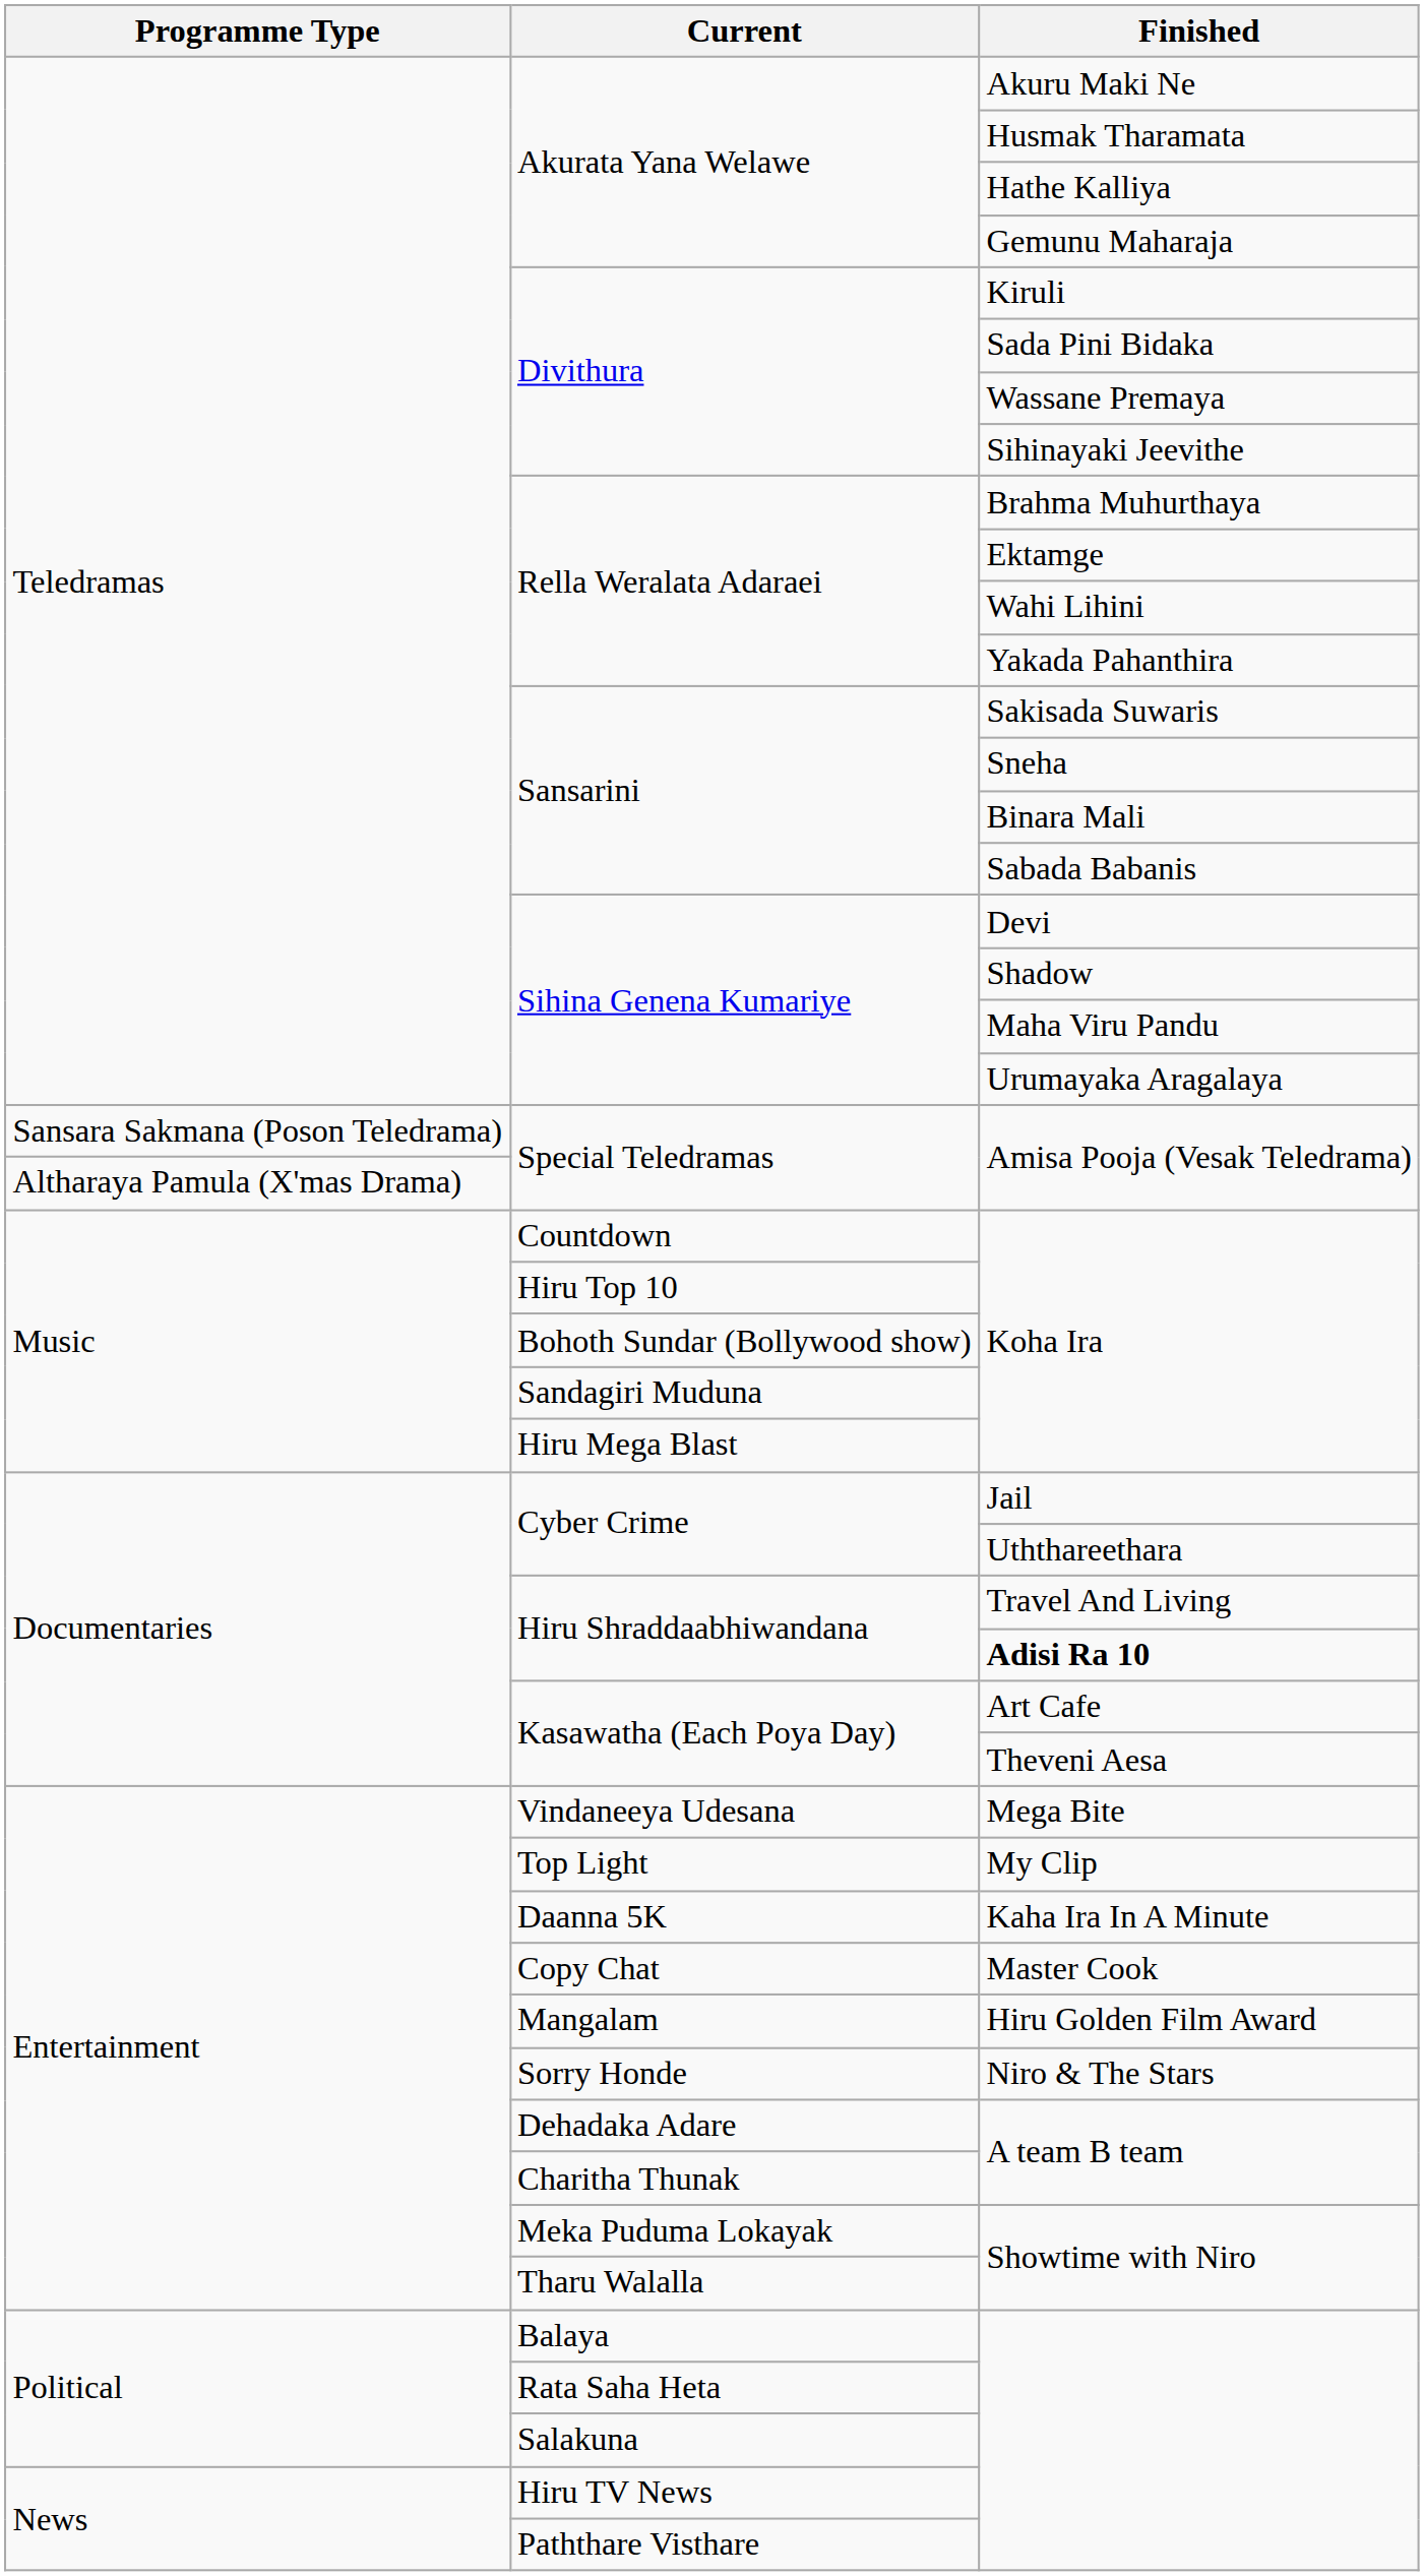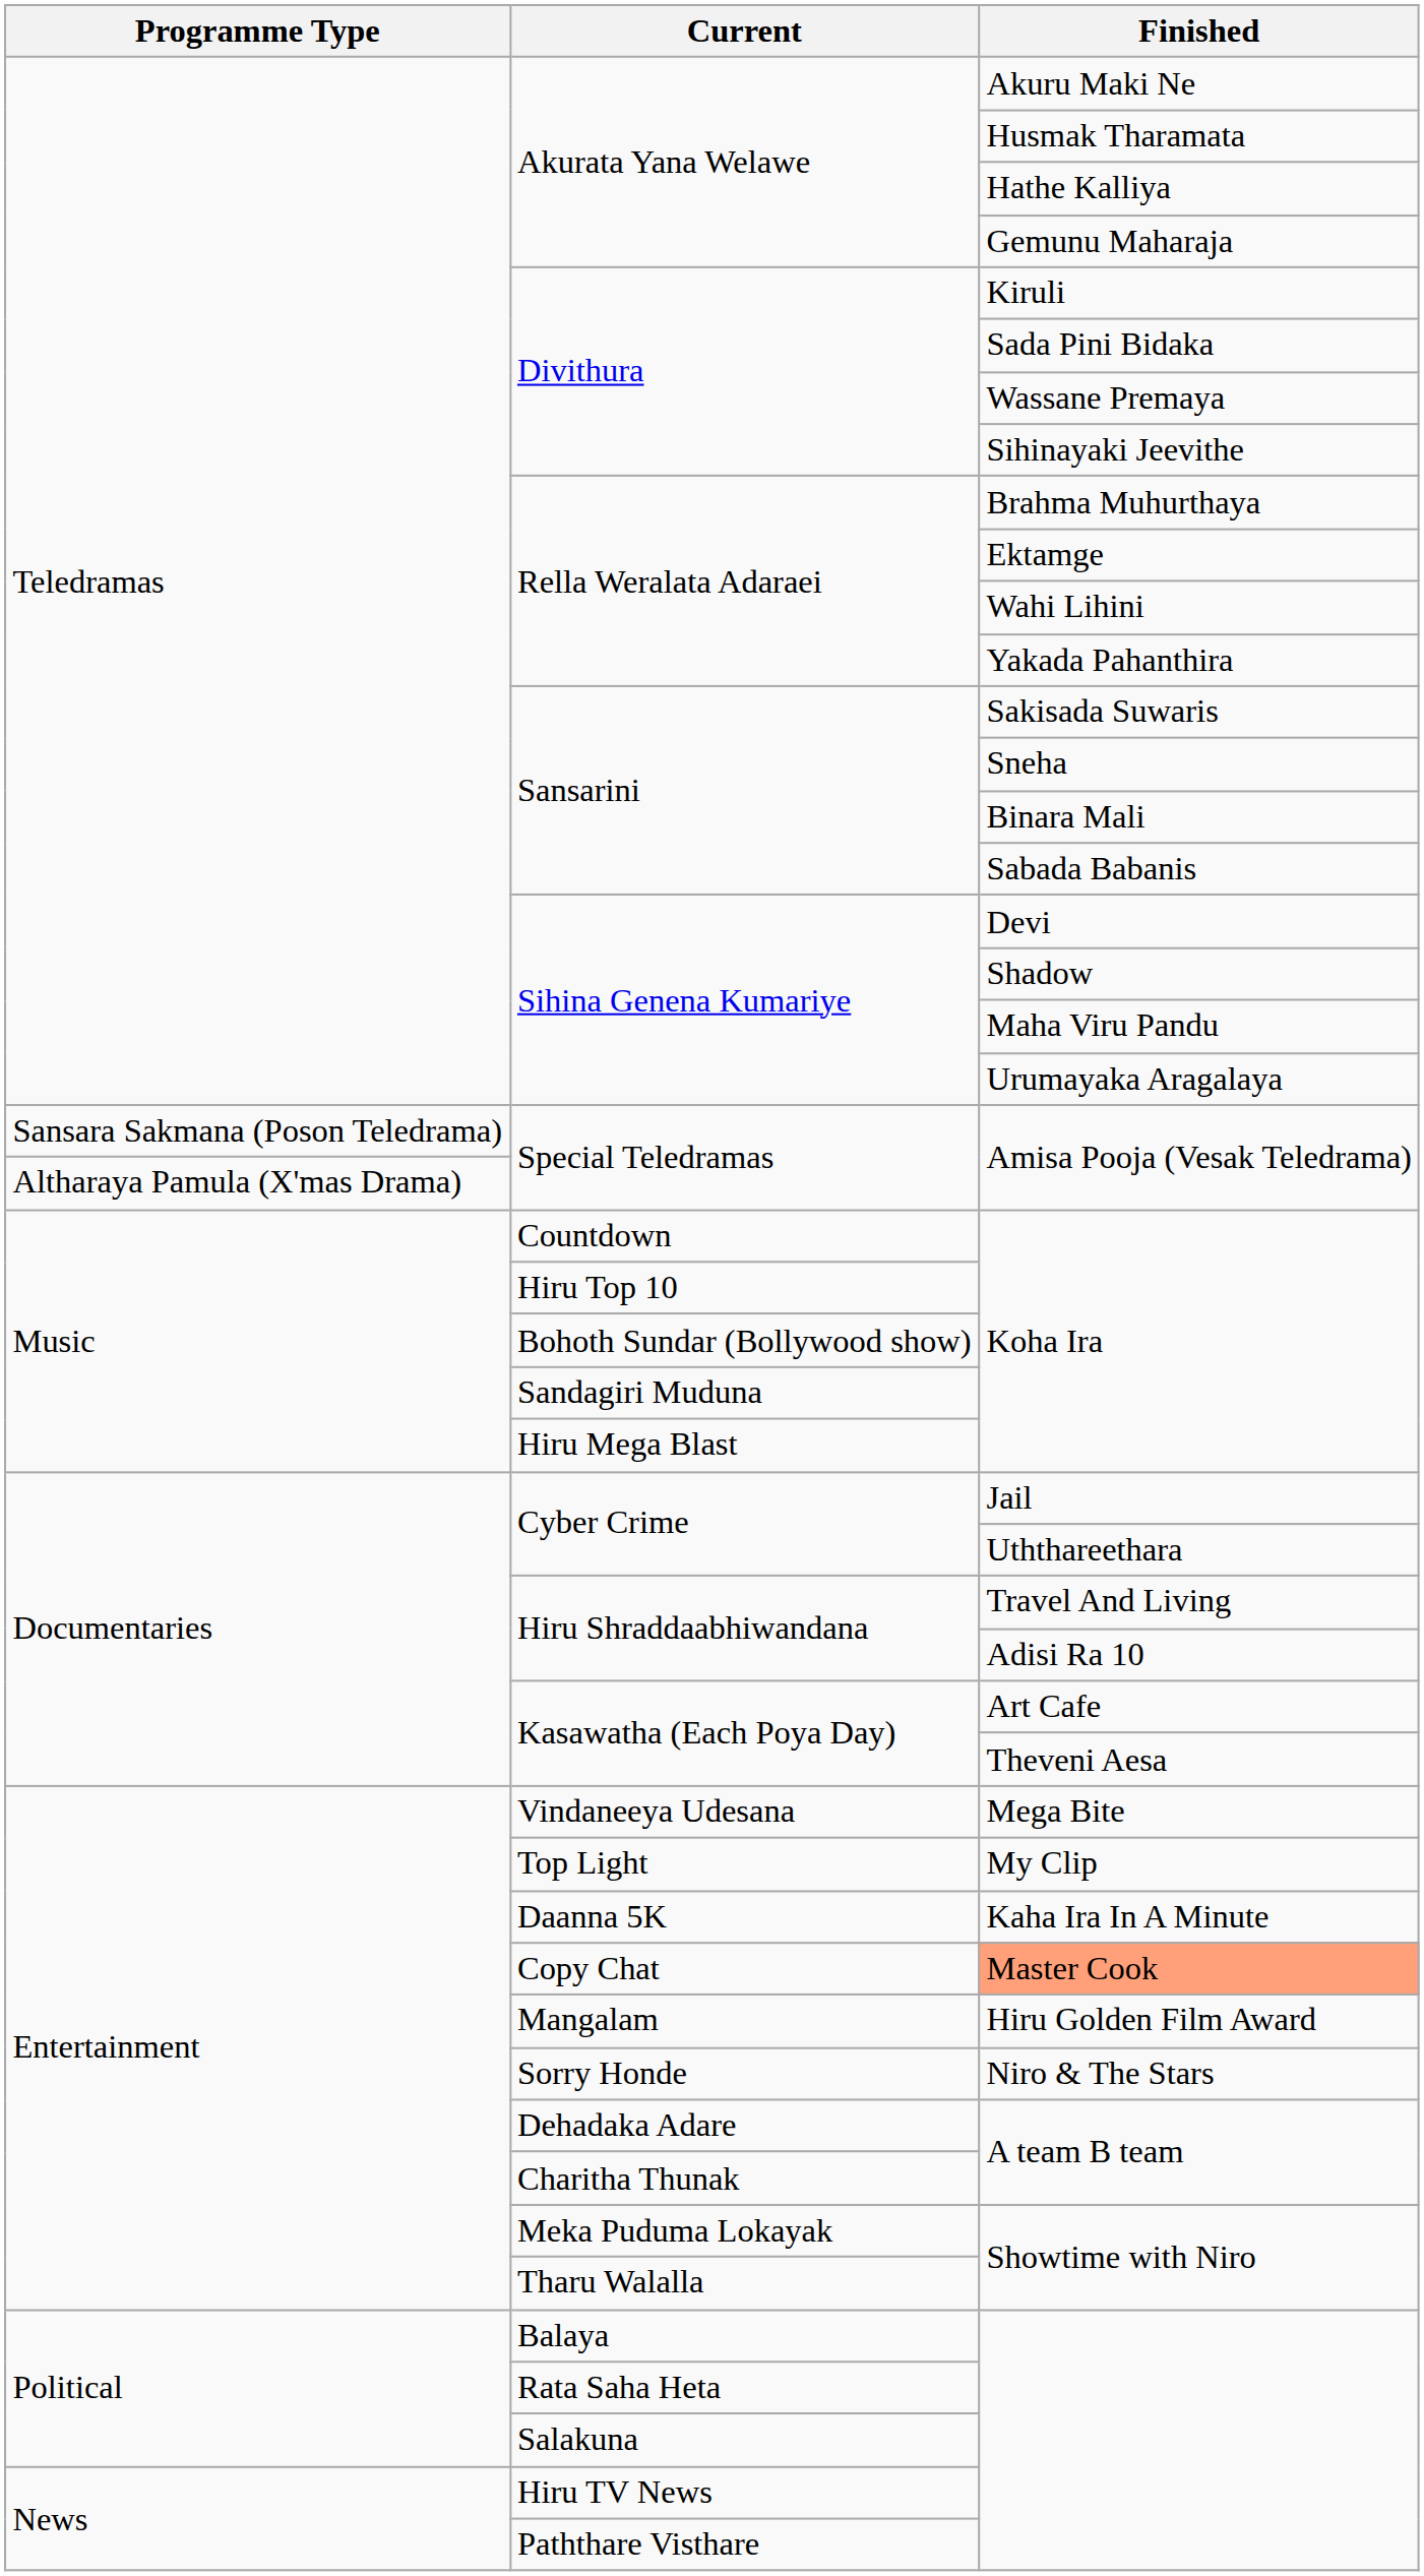Adisi Ra 10 | Finished: bold -> normal
Master Cook | Finished: no background -> lightsalmon background
